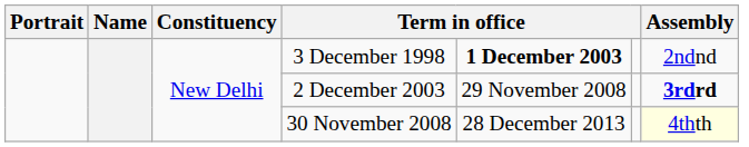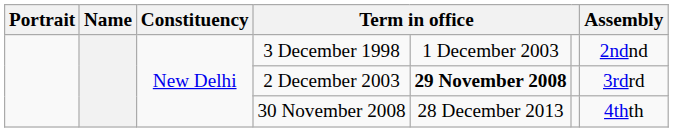3 December 1998 | column 5: bold -> normal
2 December 2003 | column 5: normal -> bold
2 December 2003 | Assembly: bold -> normal
30 November 2008 | Assembly: lightyellow background -> no background
